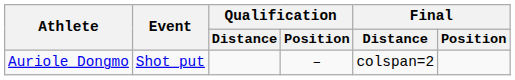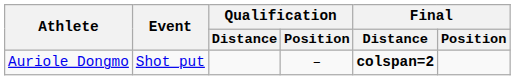Auriole Dongmo | Final / Distance: normal -> bold
